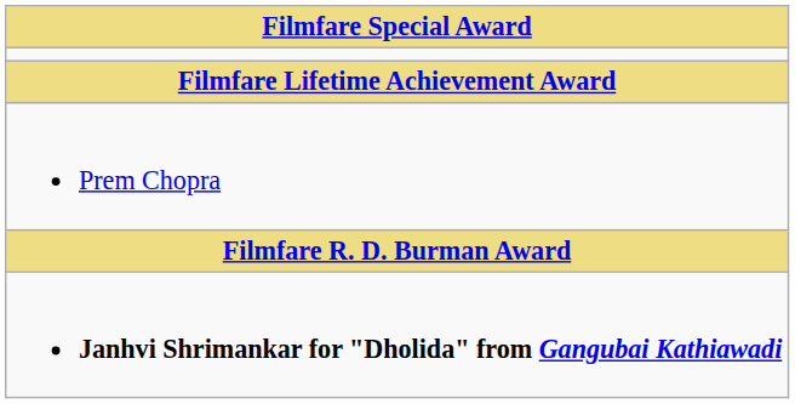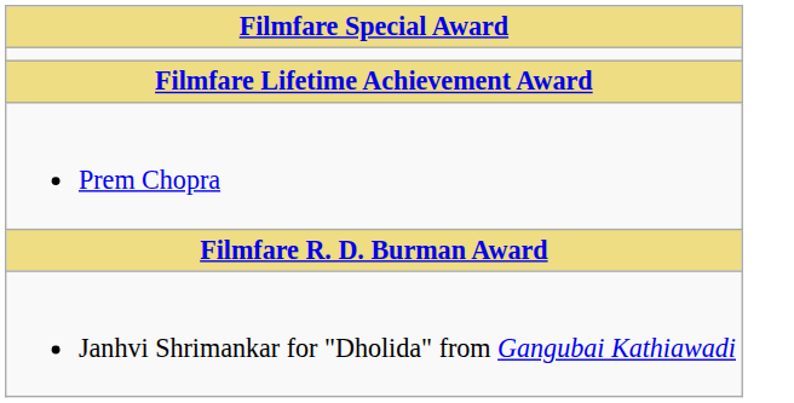Janhvi Shrimankar for "Dholida" from Gangubai Kathiawadi | column 1: bold -> normal
